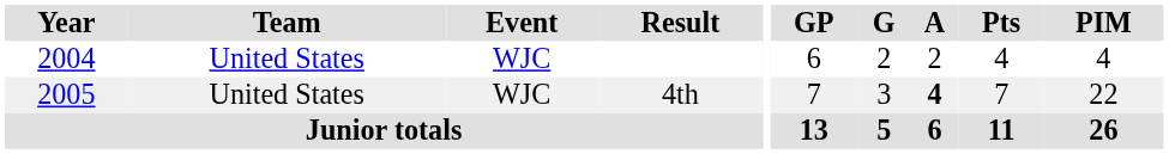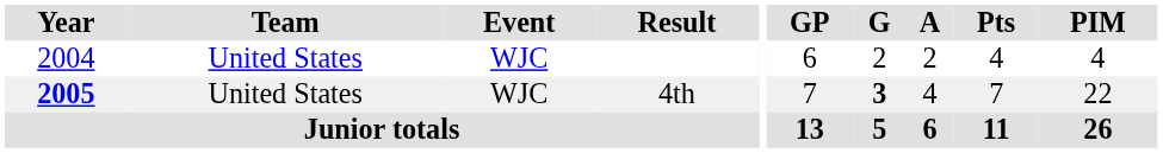4th | Year: normal -> bold
4th | G: normal -> bold
4th | A: bold -> normal
